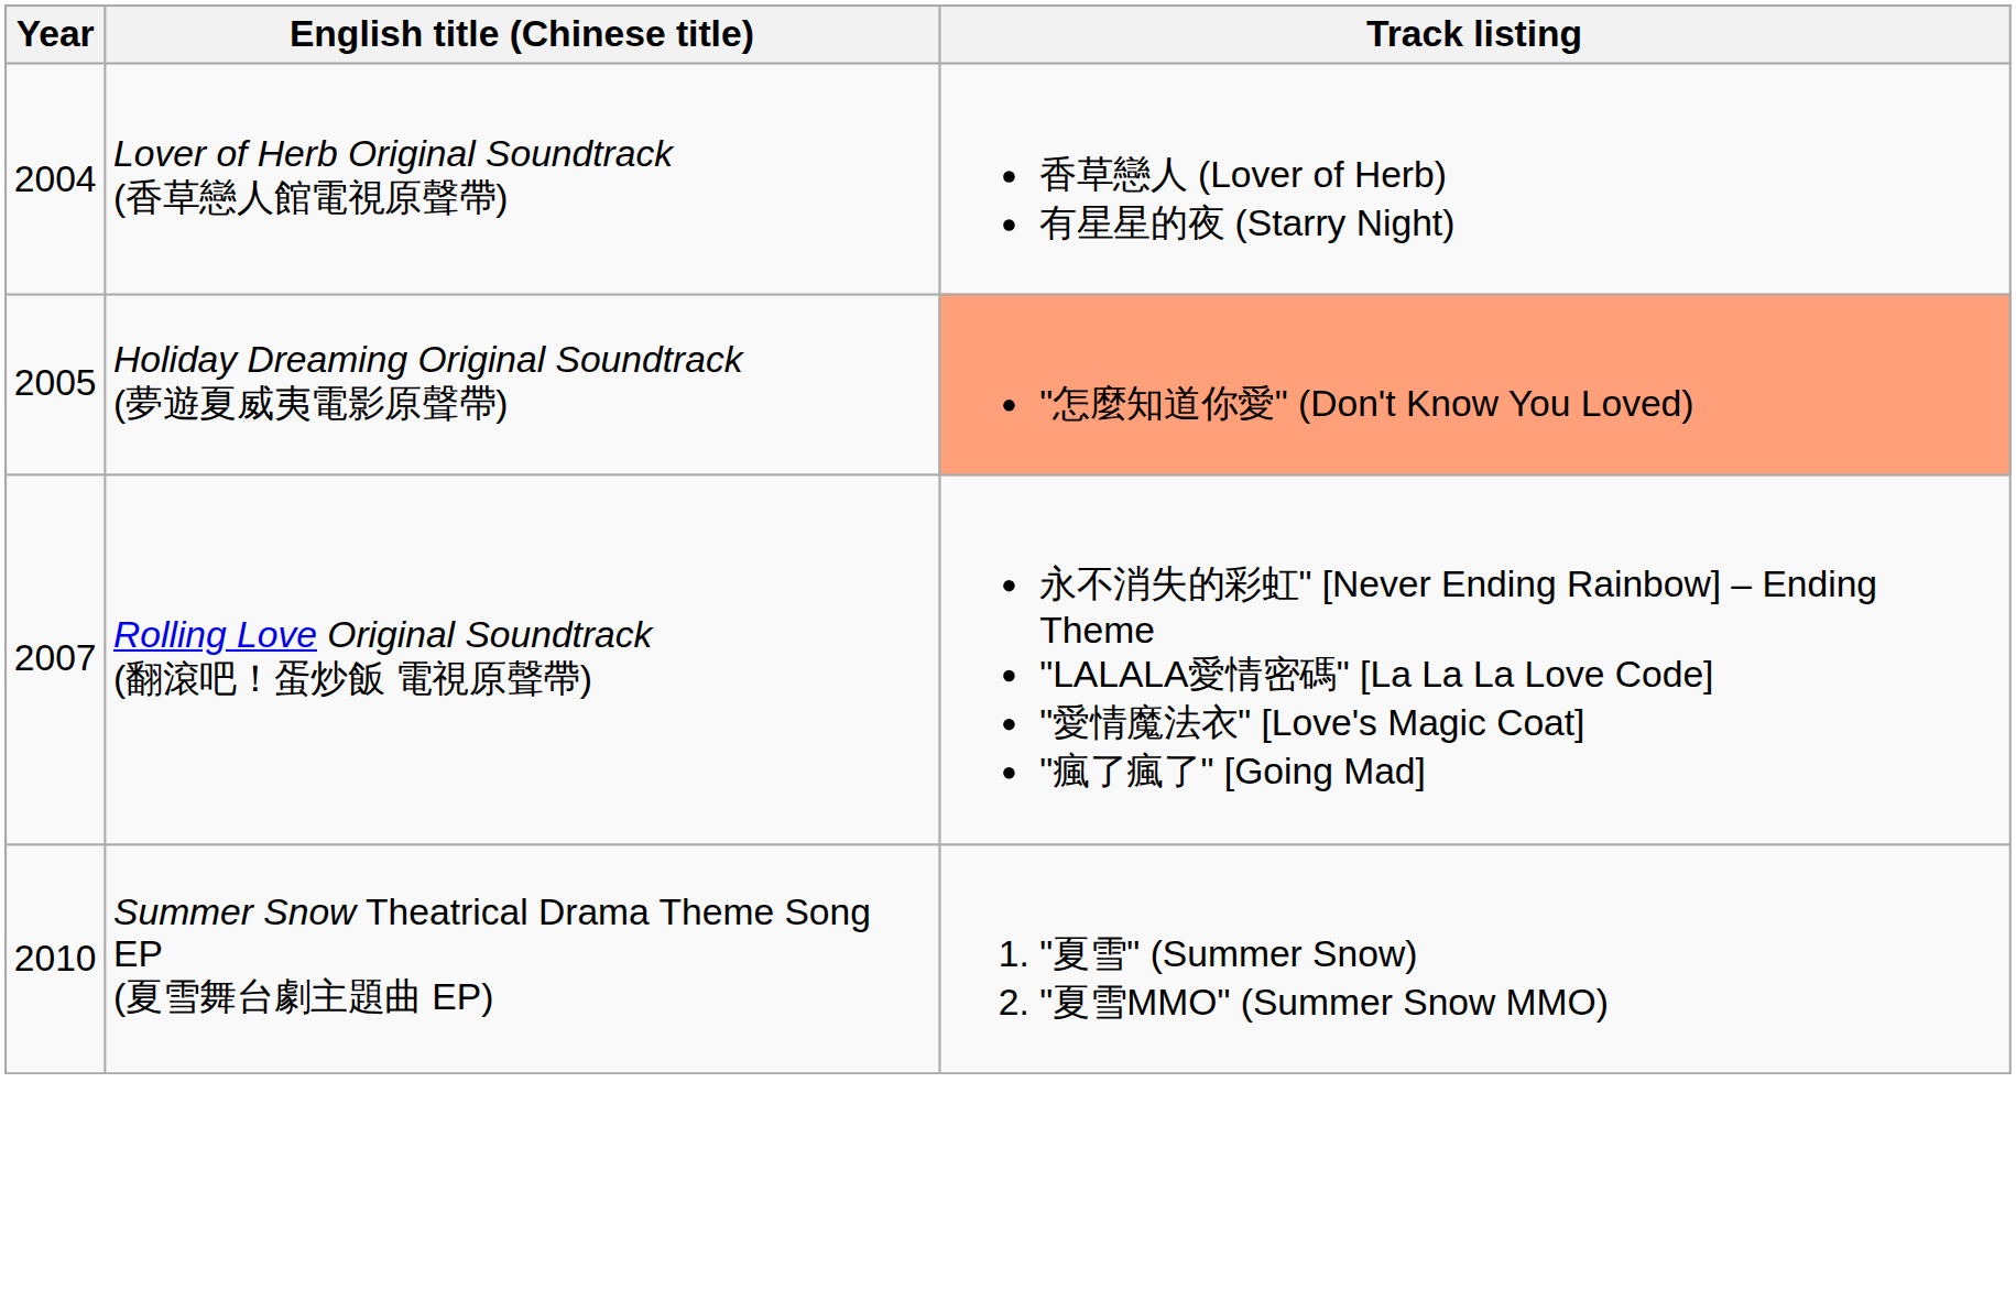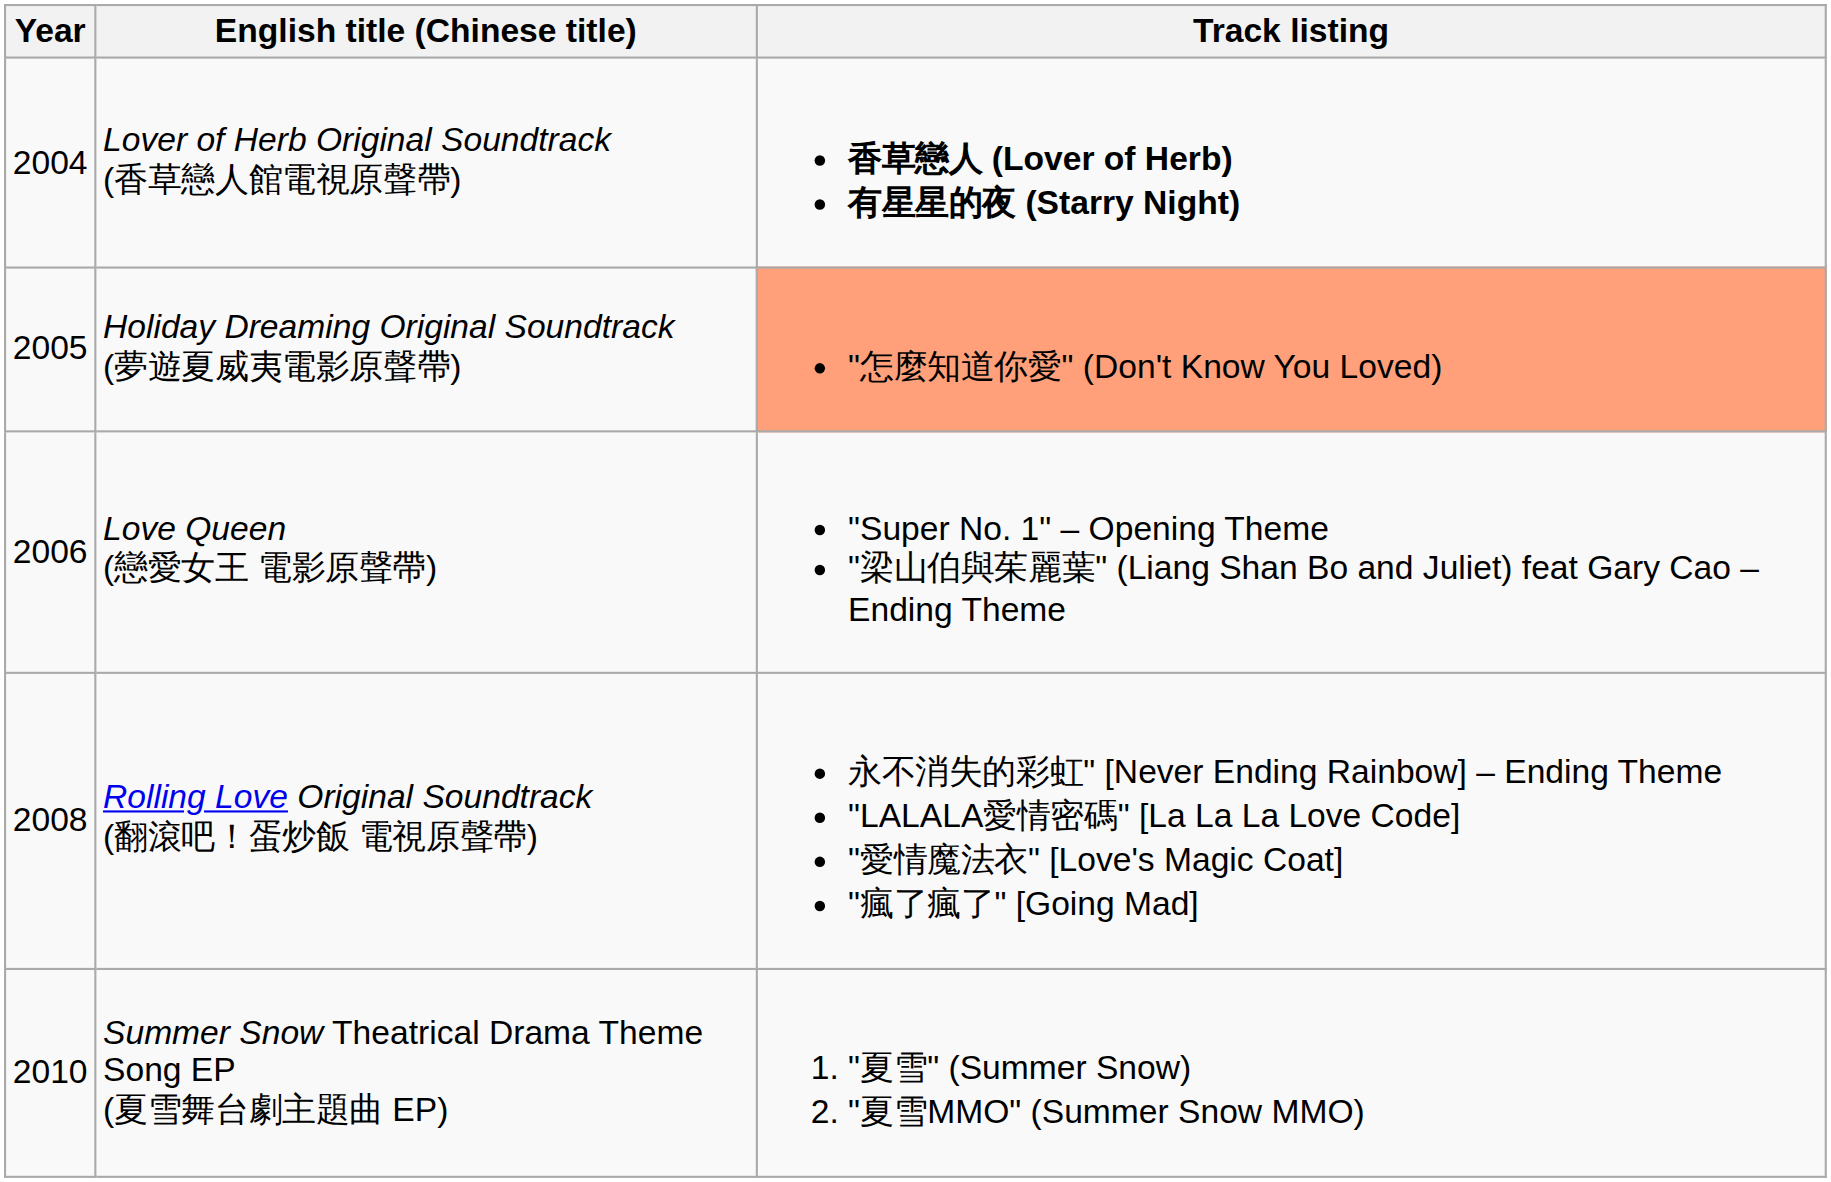Lover of Herb Original Soundtrack (香草戀人館電視原聲帶) | Track listing: normal -> bold
+ row: 2006 | Love Queen (戀愛女王 電影原聲帶) | "Super No. 1" – Opening Theme "梁山伯與茱麗葉" (Liang Shan Bo and Juliet) feat Gary Cao – Ending Theme
Rolling Love Original Soundtrack (翻滾吧！蛋炒飯 電視原聲帶) | Year: 2007 -> 2008
